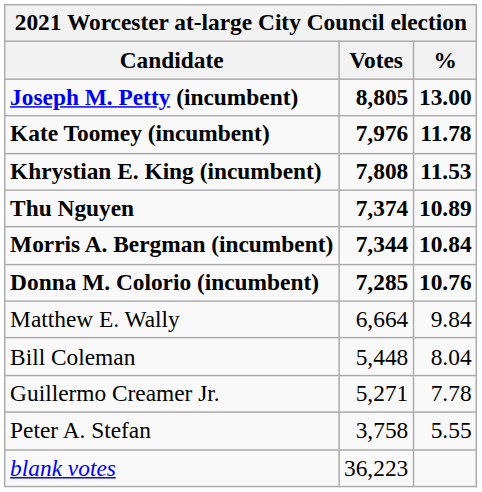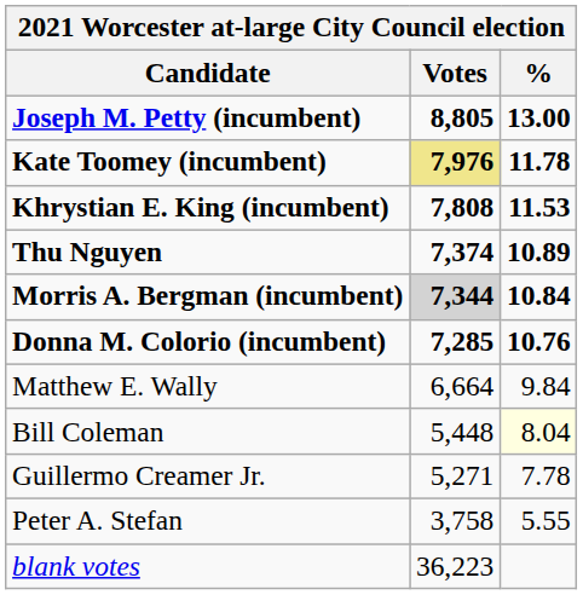Kate Toomey (incumbent) | Votes: no background -> khaki background
Morris A. Bergman (incumbent) | Votes: no background -> lightgrey background
Bill Coleman | %: no background -> lightyellow background
